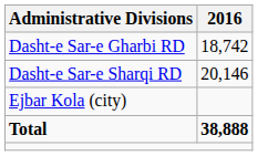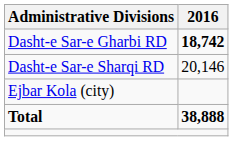Dasht-e Sar-e Gharbi RD | 2016: normal -> bold
